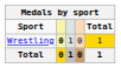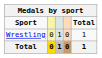Wrestling | column 2: bold -> normal
Wrestling | Total: gold background -> no background
